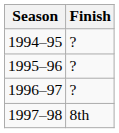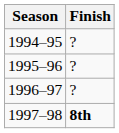1997–98 | Finish: normal -> bold
